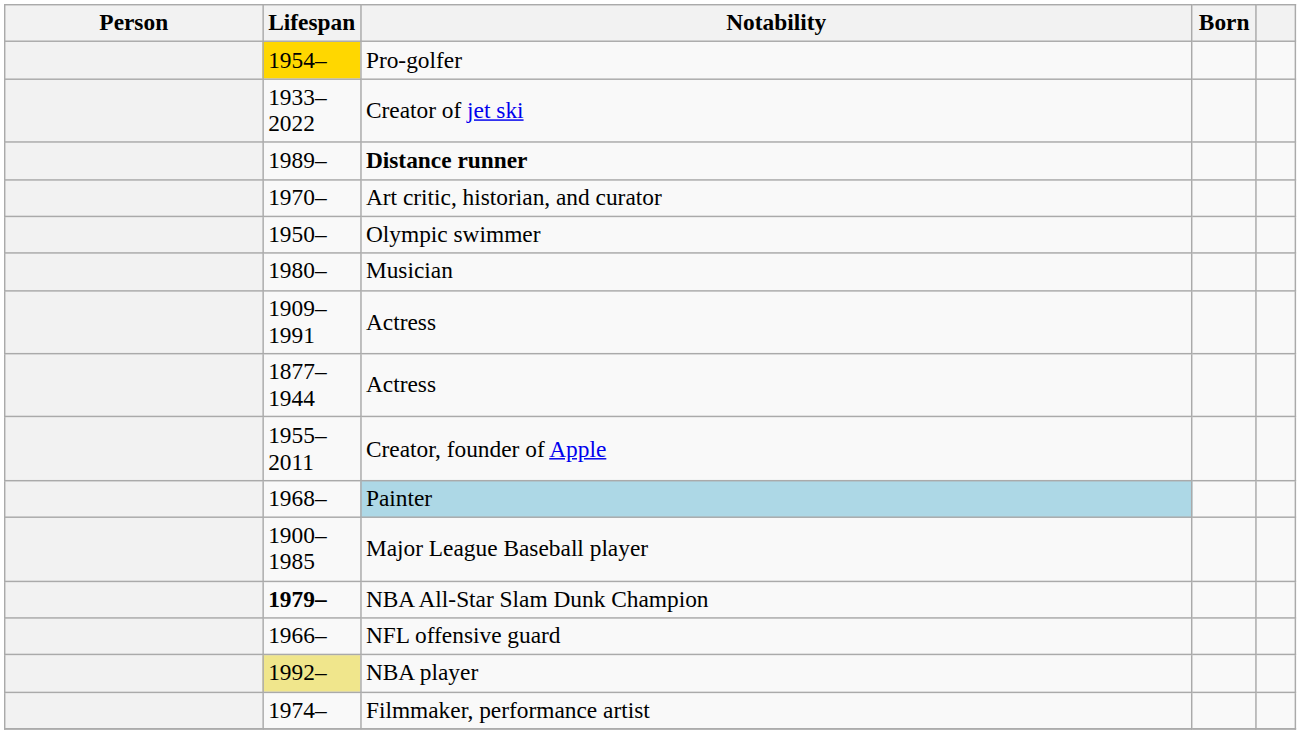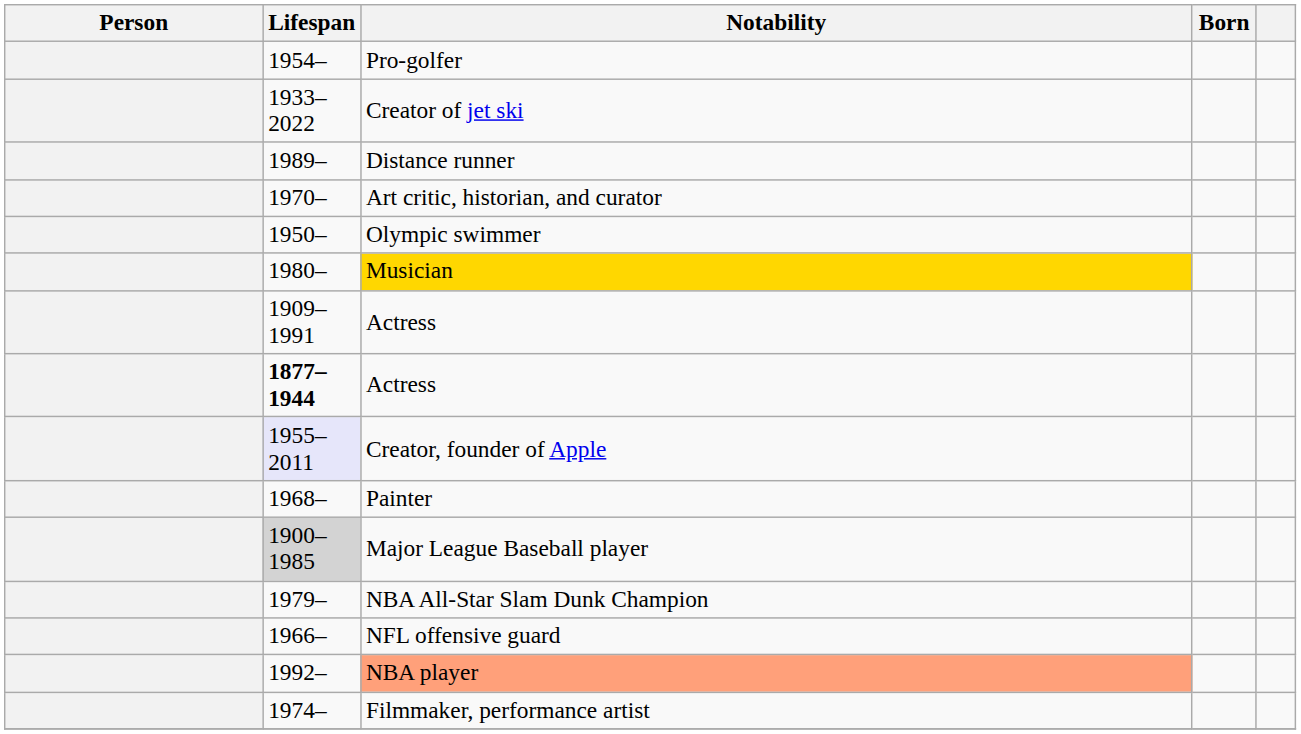Pro-golfer | Lifespan: gold background -> no background
Distance runner | Notability: bold -> normal
Musician | Notability: no background -> gold background
1877–1944 / Actress | Lifespan: normal -> bold
Creator, founder of Apple | Lifespan: no background -> lavender background
Painter | Notability: lightblue background -> no background
Major League Baseball player | Lifespan: no background -> lightgrey background
NBA All-Star Slam Dunk Champion | Lifespan: bold -> normal
NBA player | Lifespan: khaki background -> no background
NBA player | Notability: no background -> lightsalmon background
